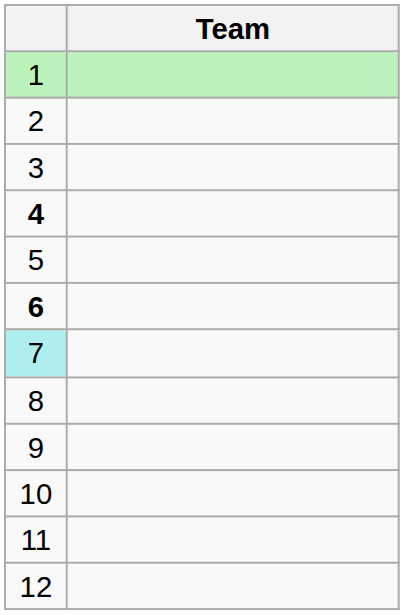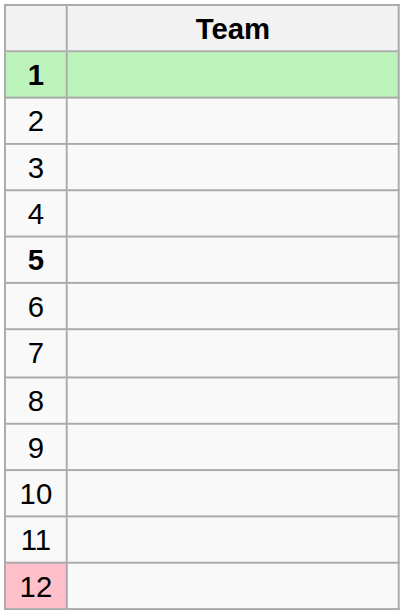1 | column 1: normal -> bold
4 | column 1: bold -> normal
5 | column 1: normal -> bold
6 | column 1: bold -> normal
7 | column 1: paleturquoise background -> no background
12 | column 1: no background -> pink background
